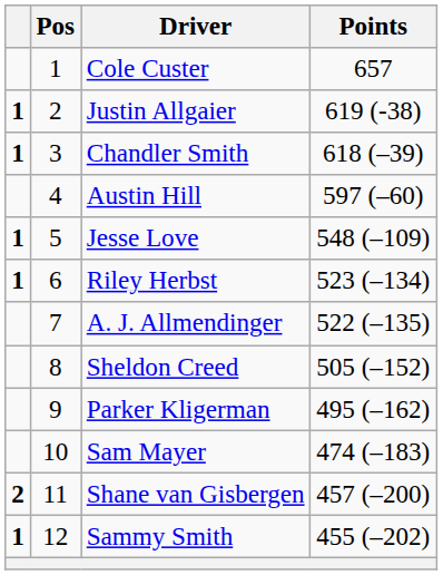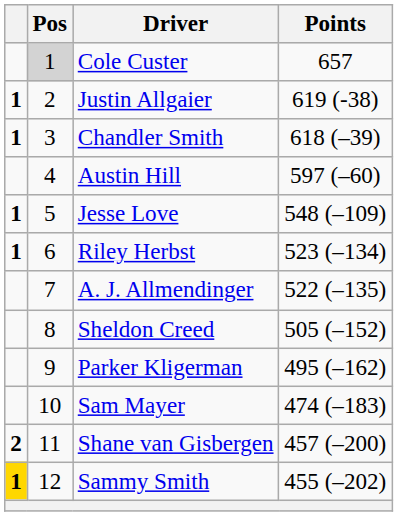Cole Custer | Pos: no background -> lightgrey background
Sammy Smith | column 1: no background -> gold background
